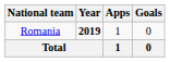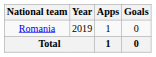Romania | Year: bold -> normal
